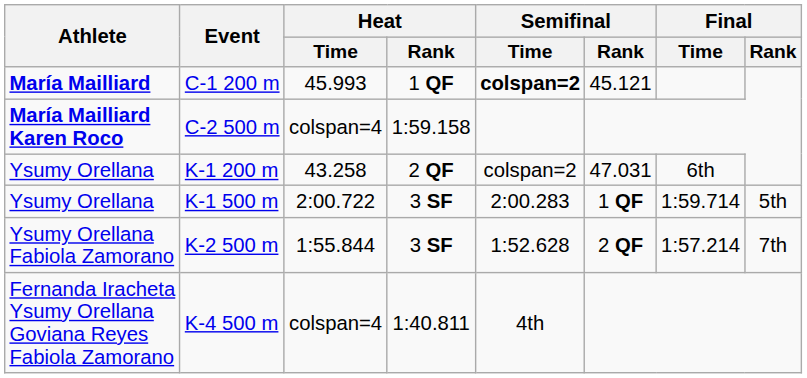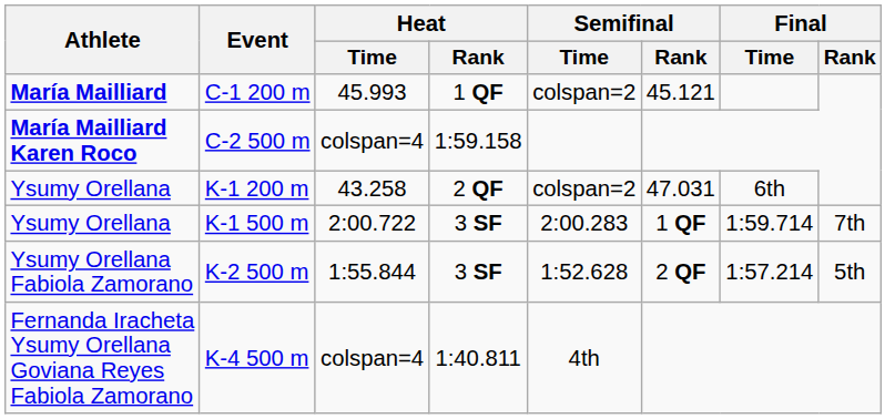C-1 200 m | Semifinal / Time: bold -> normal
K-1 500 m | Final / Rank: 5th -> 7th
K-2 500 m | Final / Rank: 7th -> 5th
